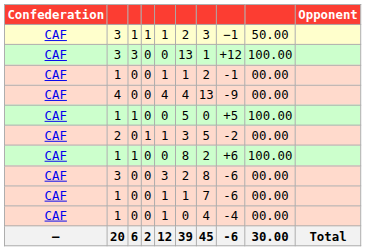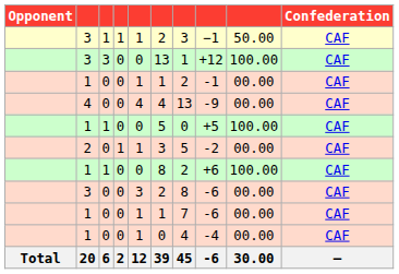columns swapped: Opponent <-> Confederation
